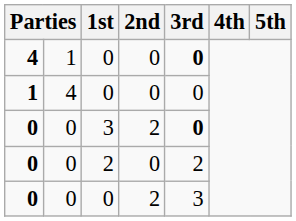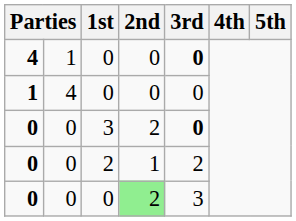row 5 | 2nd: 0 -> 1
row 6 | 2nd: no background -> lightgreen background
